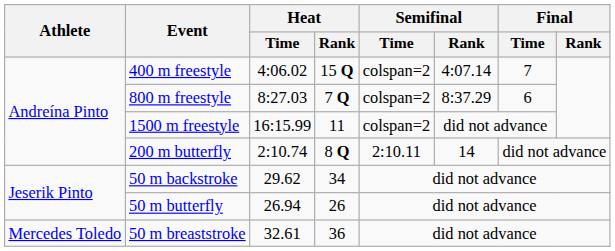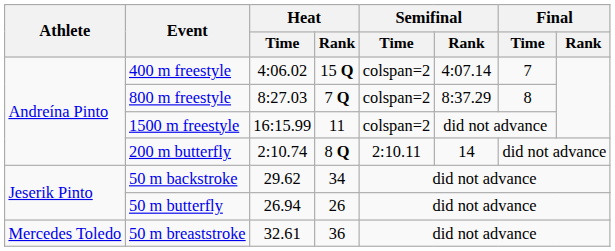800 m freestyle | Final / Time: 6 -> 8
